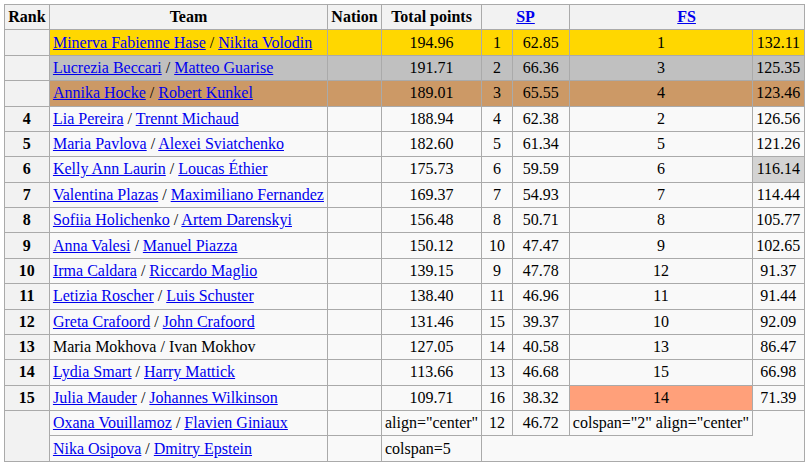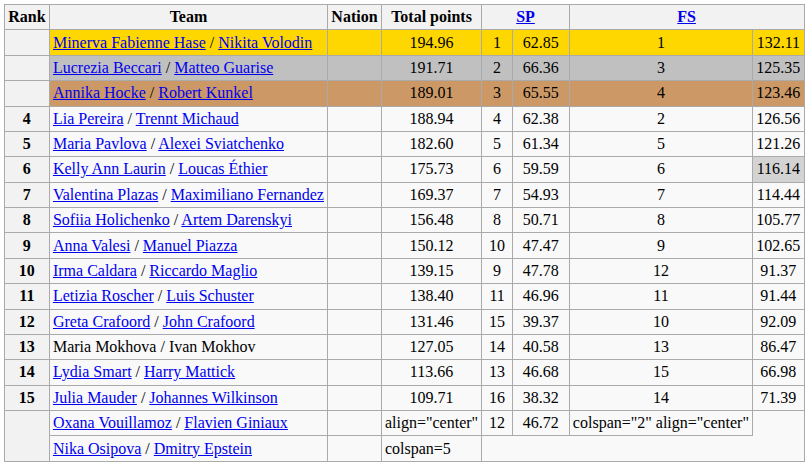Julia Mauder / Johannes Wilkinson | column 7: lightsalmon background -> no background
